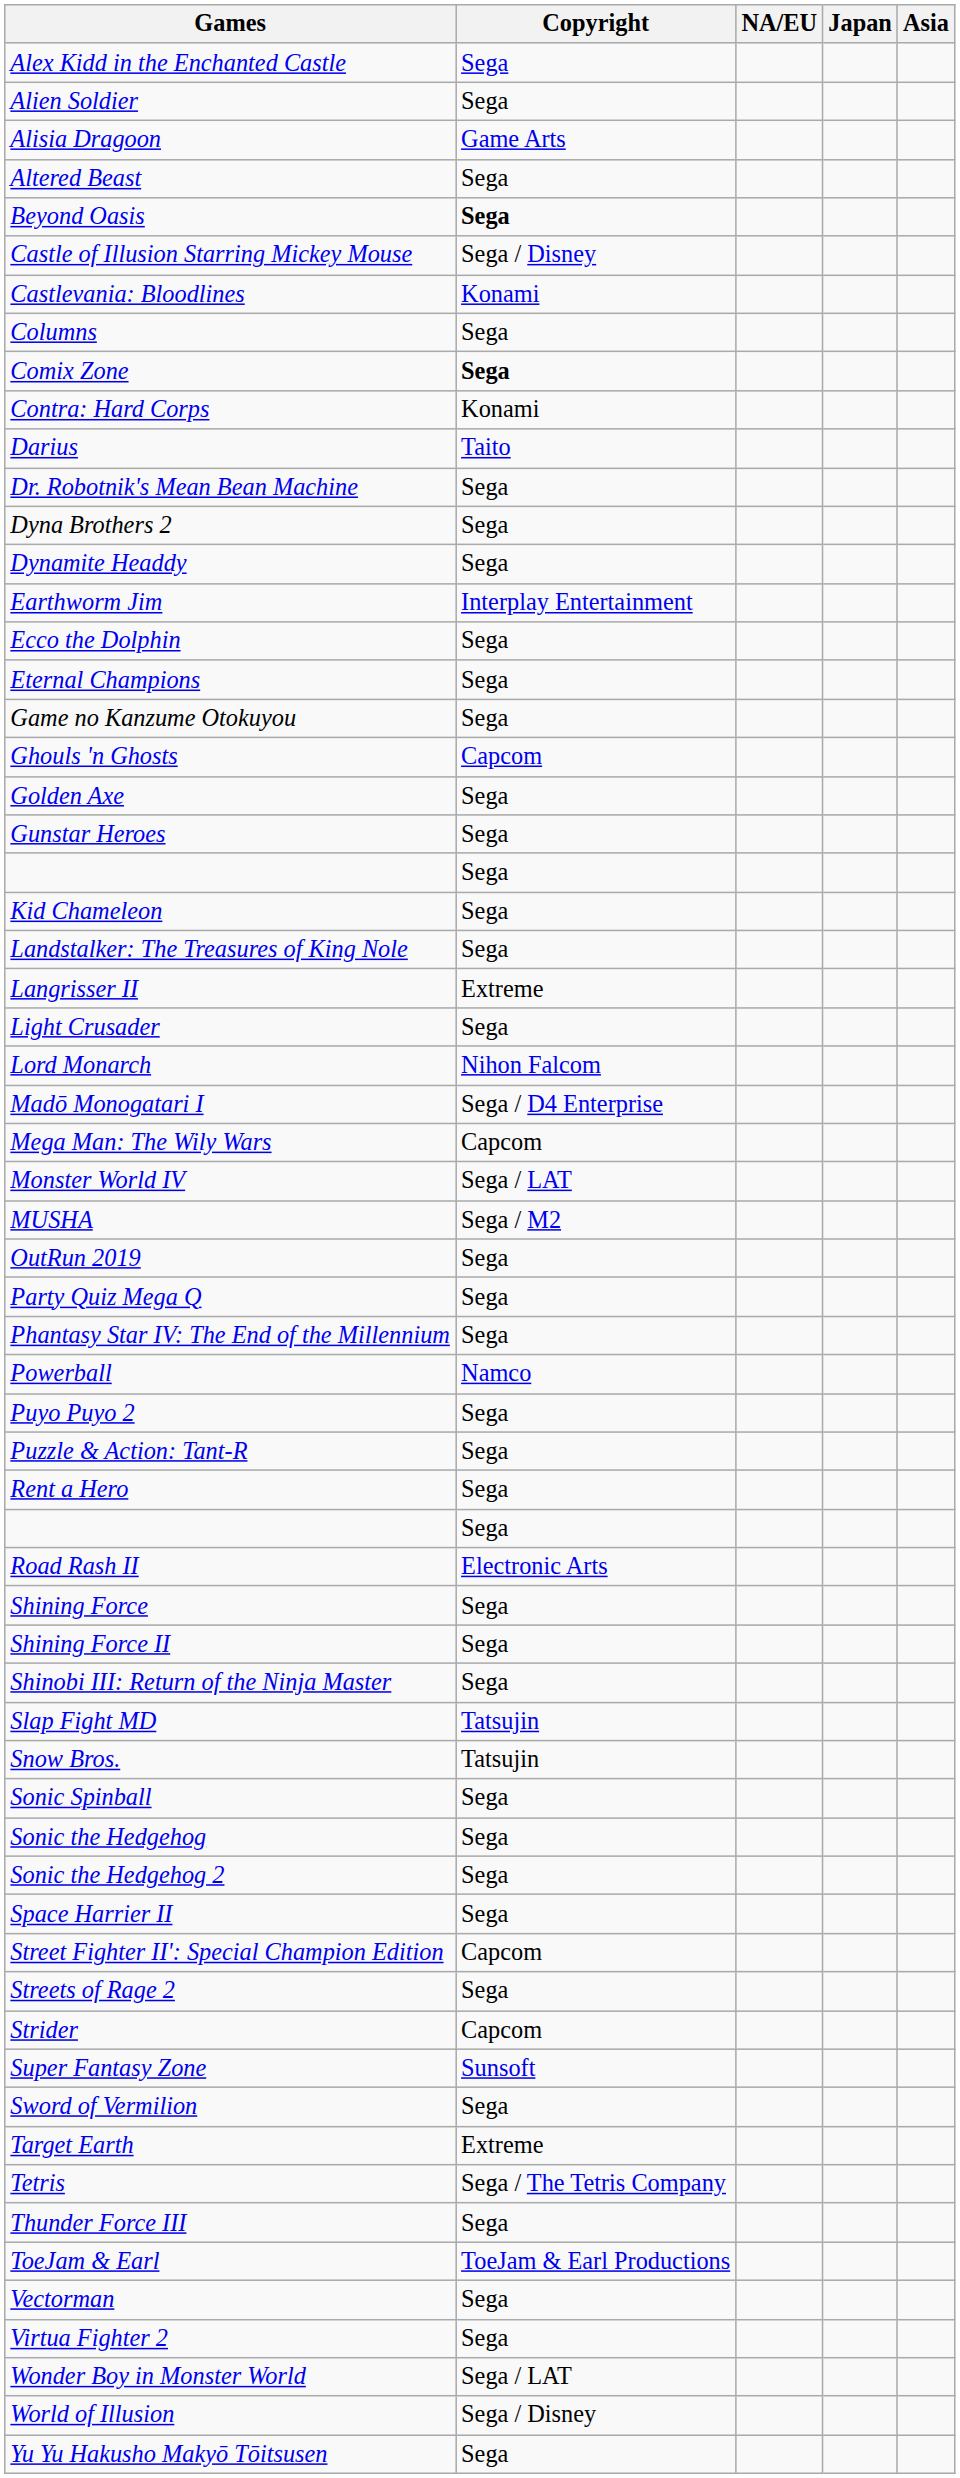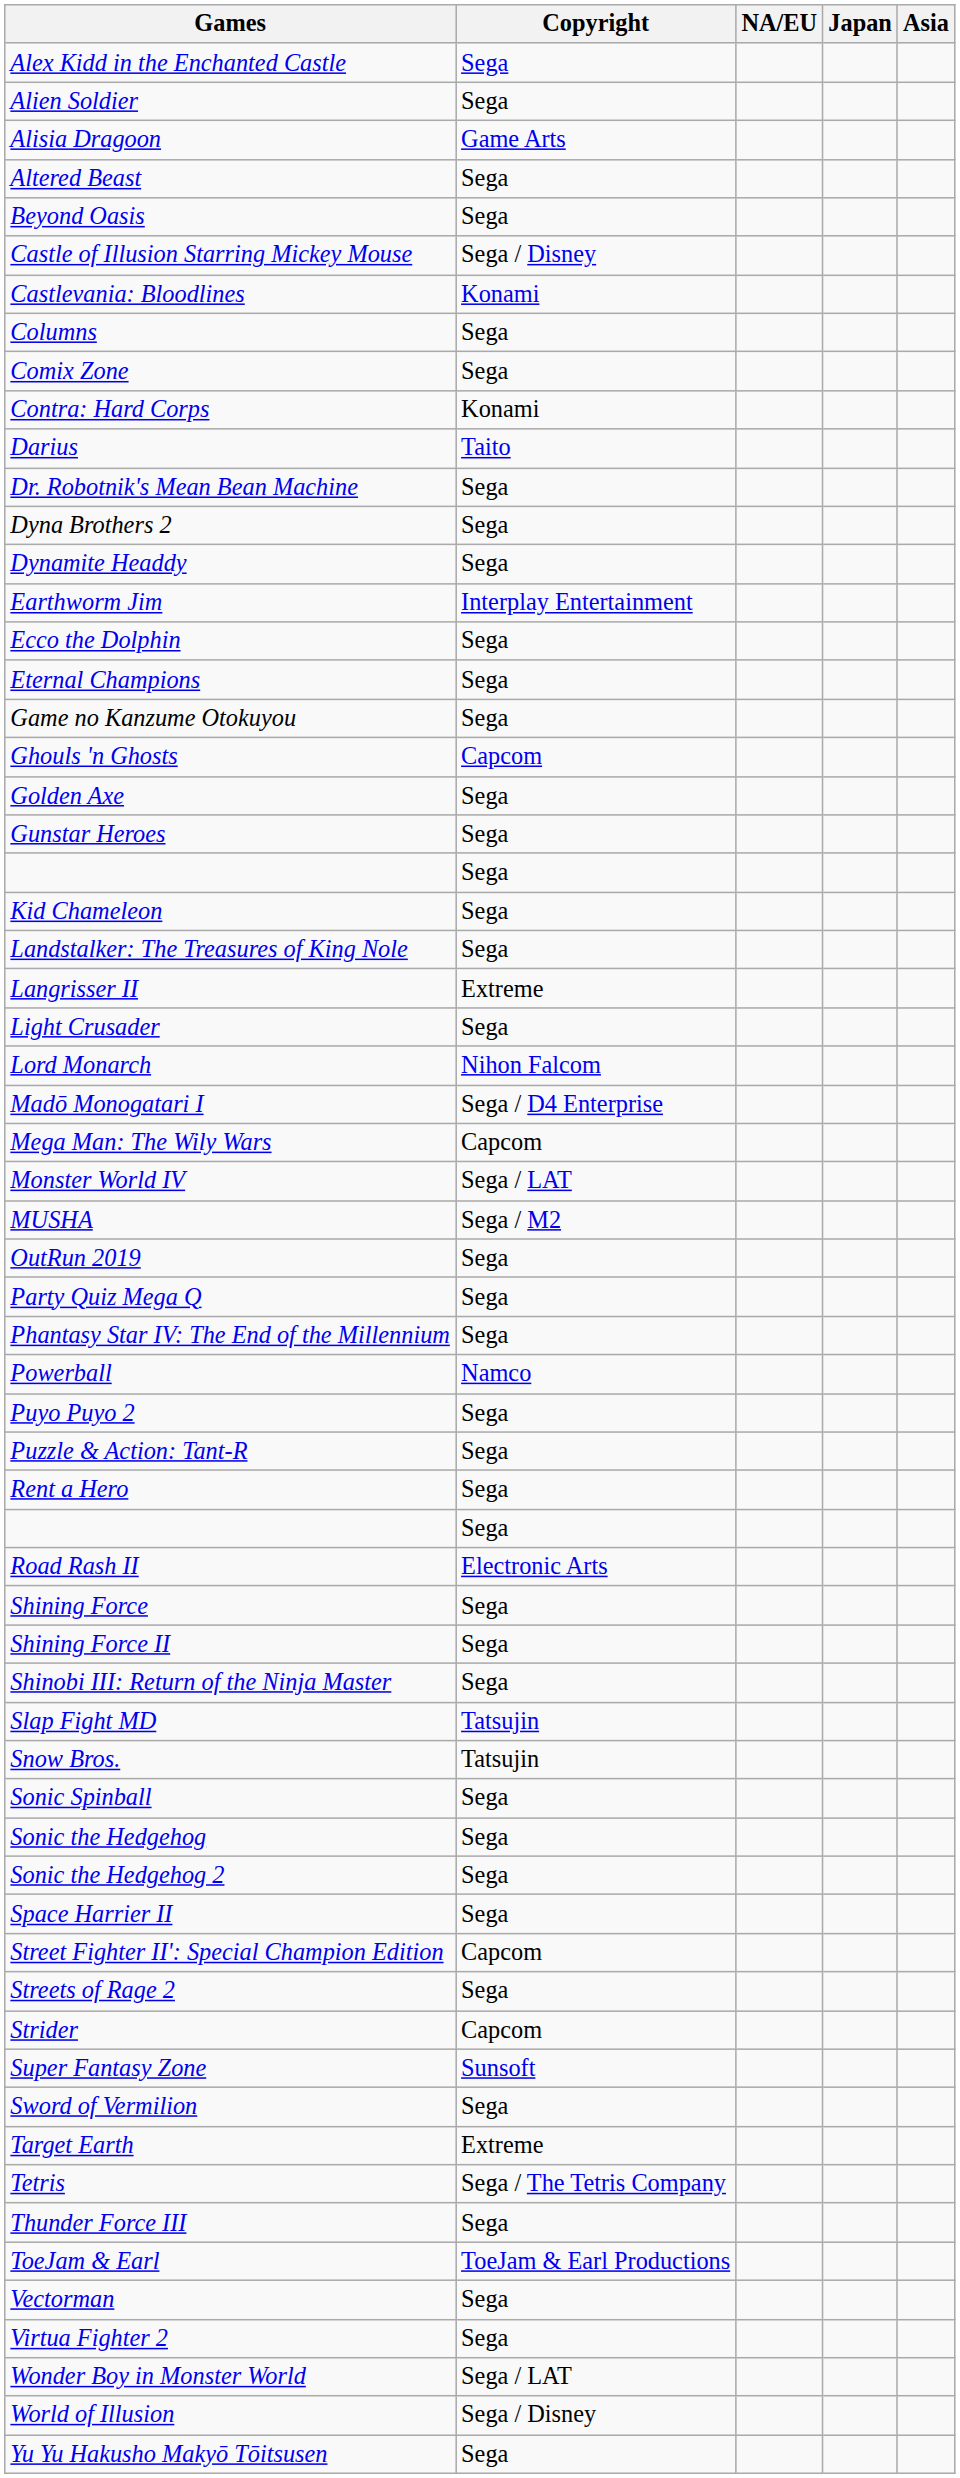Beyond Oasis | Copyright: bold -> normal
Comix Zone | Copyright: bold -> normal
